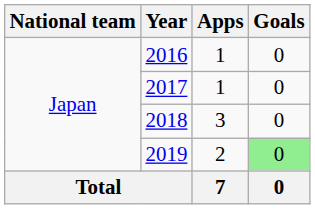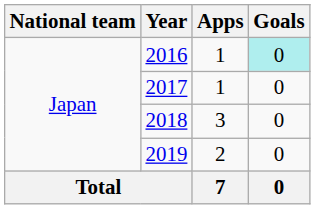2016 | Goals: no background -> paleturquoise background
2019 | Goals: lightgreen background -> no background
